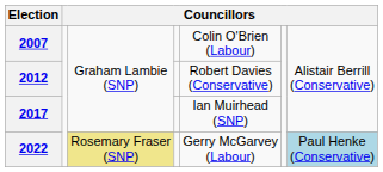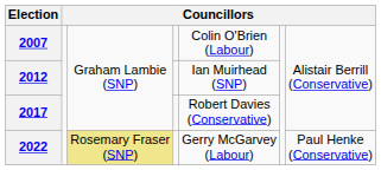2012 | column 5: Robert Davies (Conservative) -> Ian Muirhead (SNP)
2017 | column 5: Ian Muirhead (SNP) -> Robert Davies (Conservative)
2022 | column 7: lightblue background -> no background
